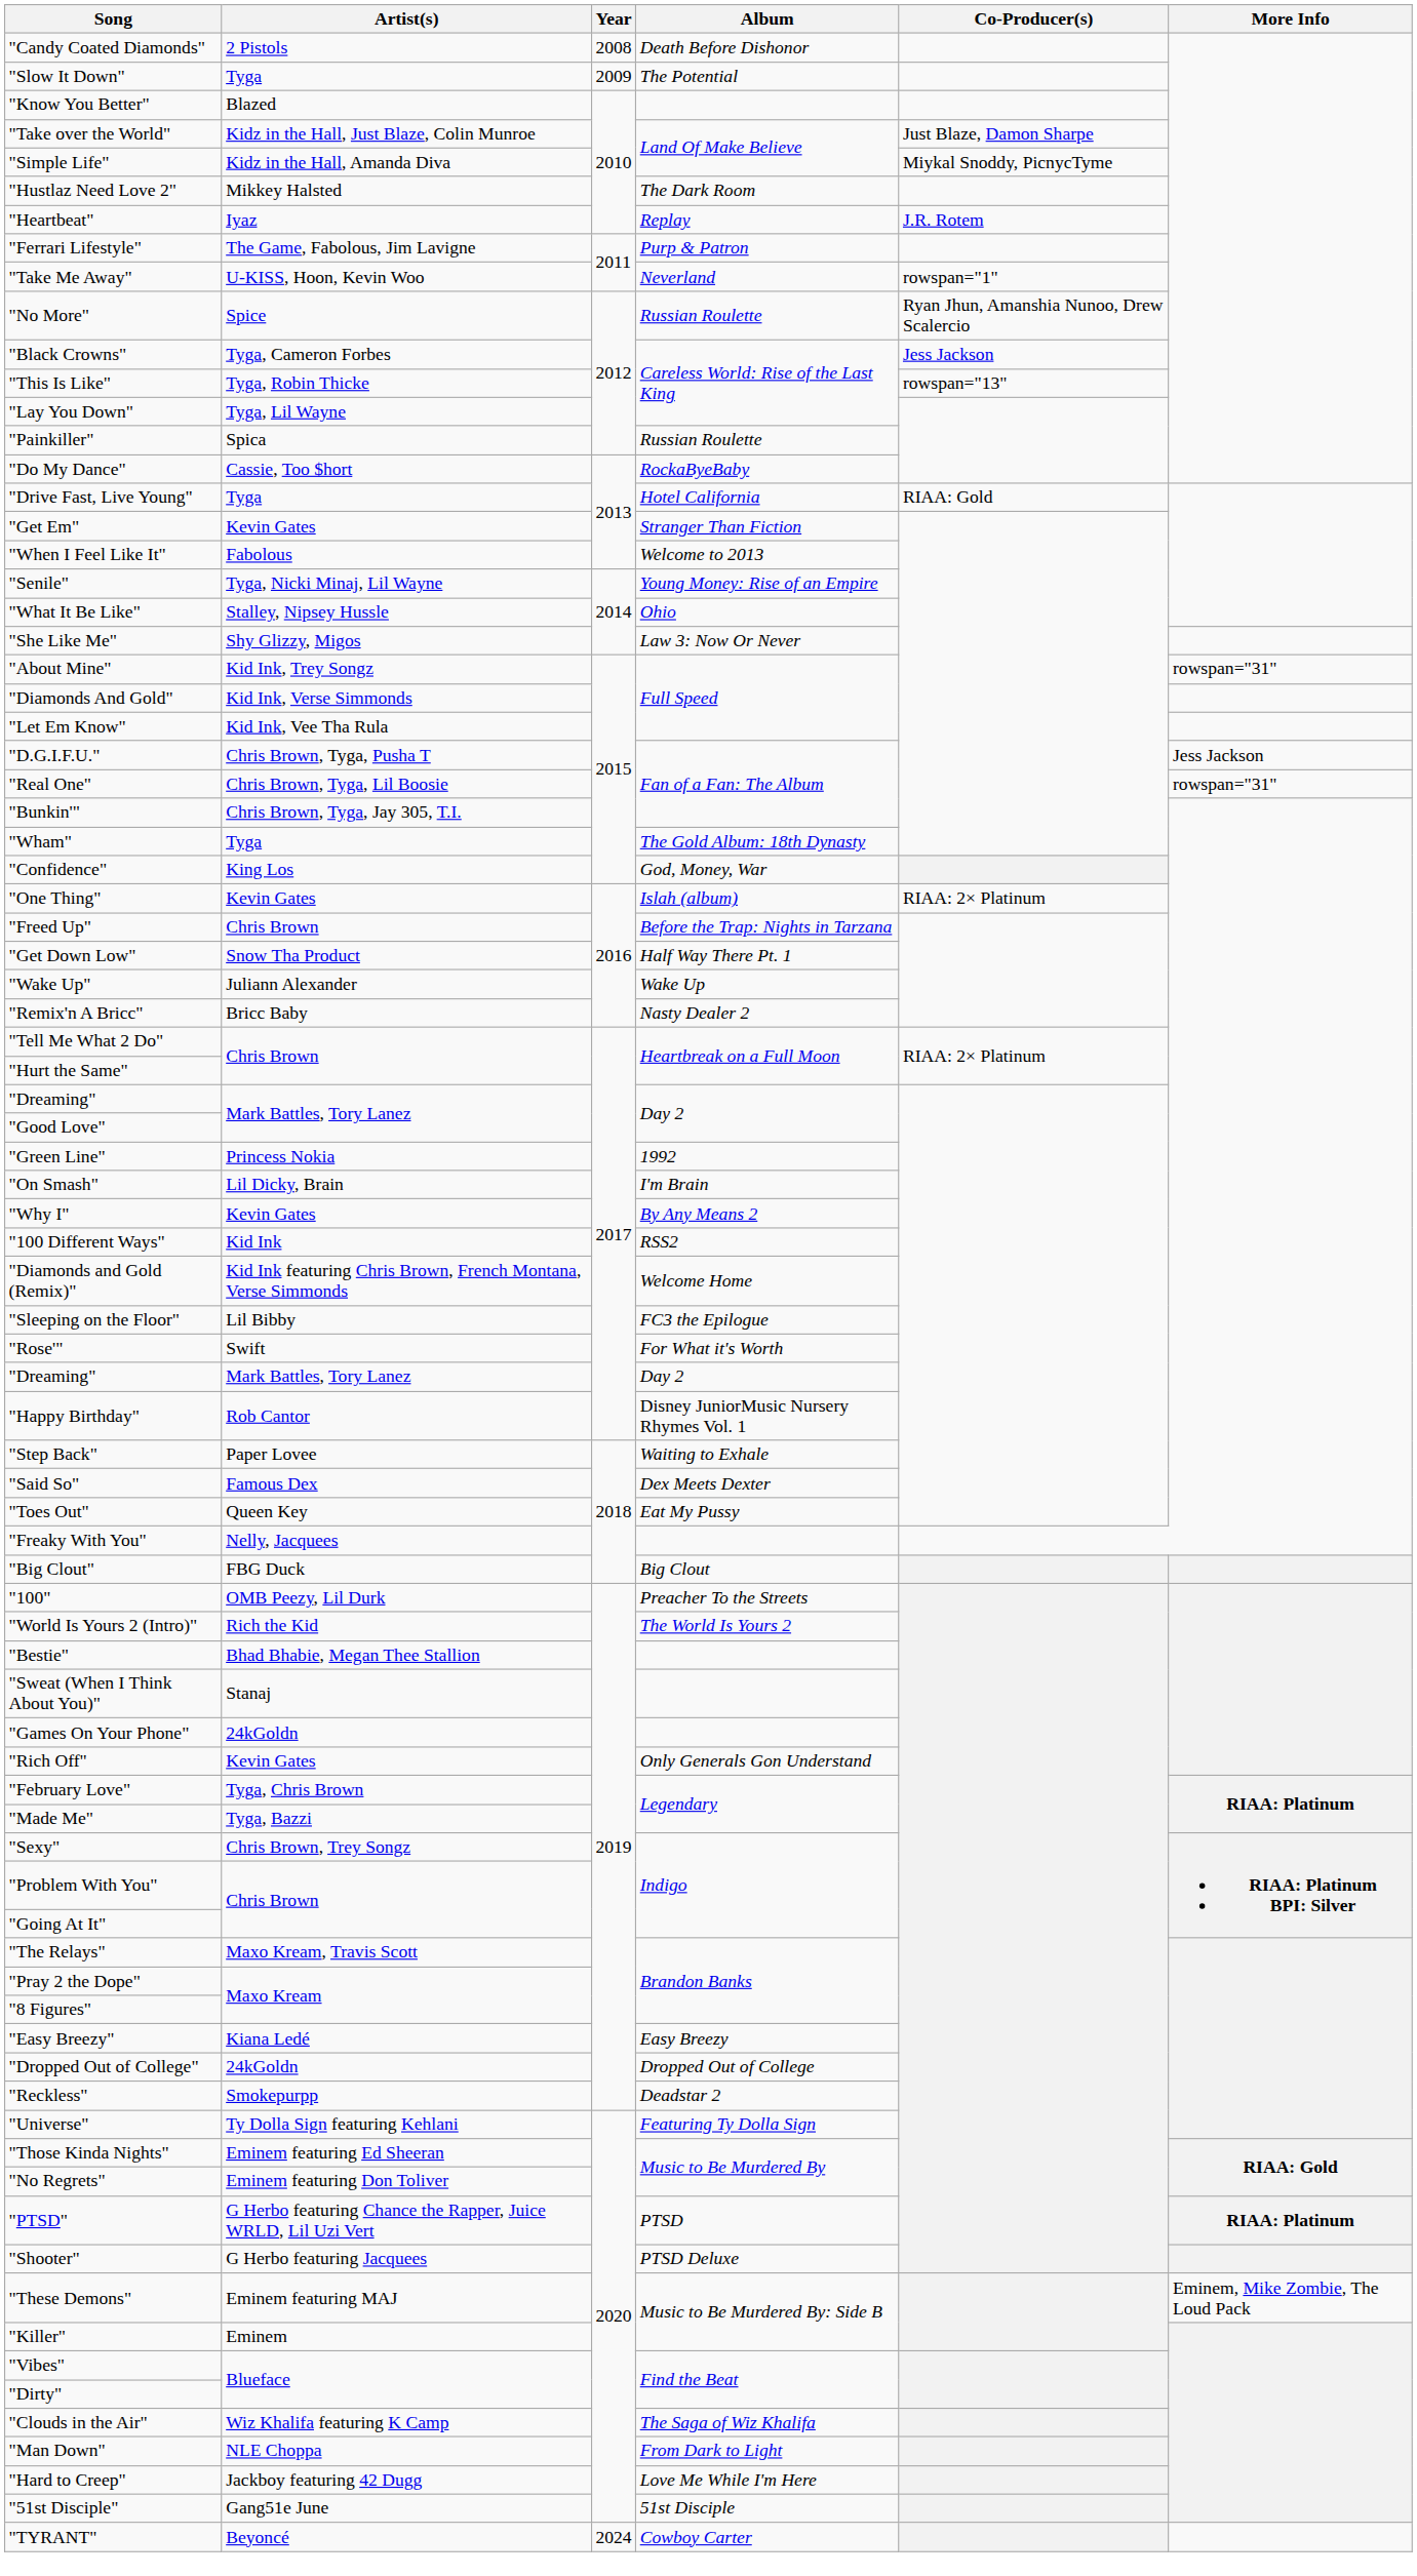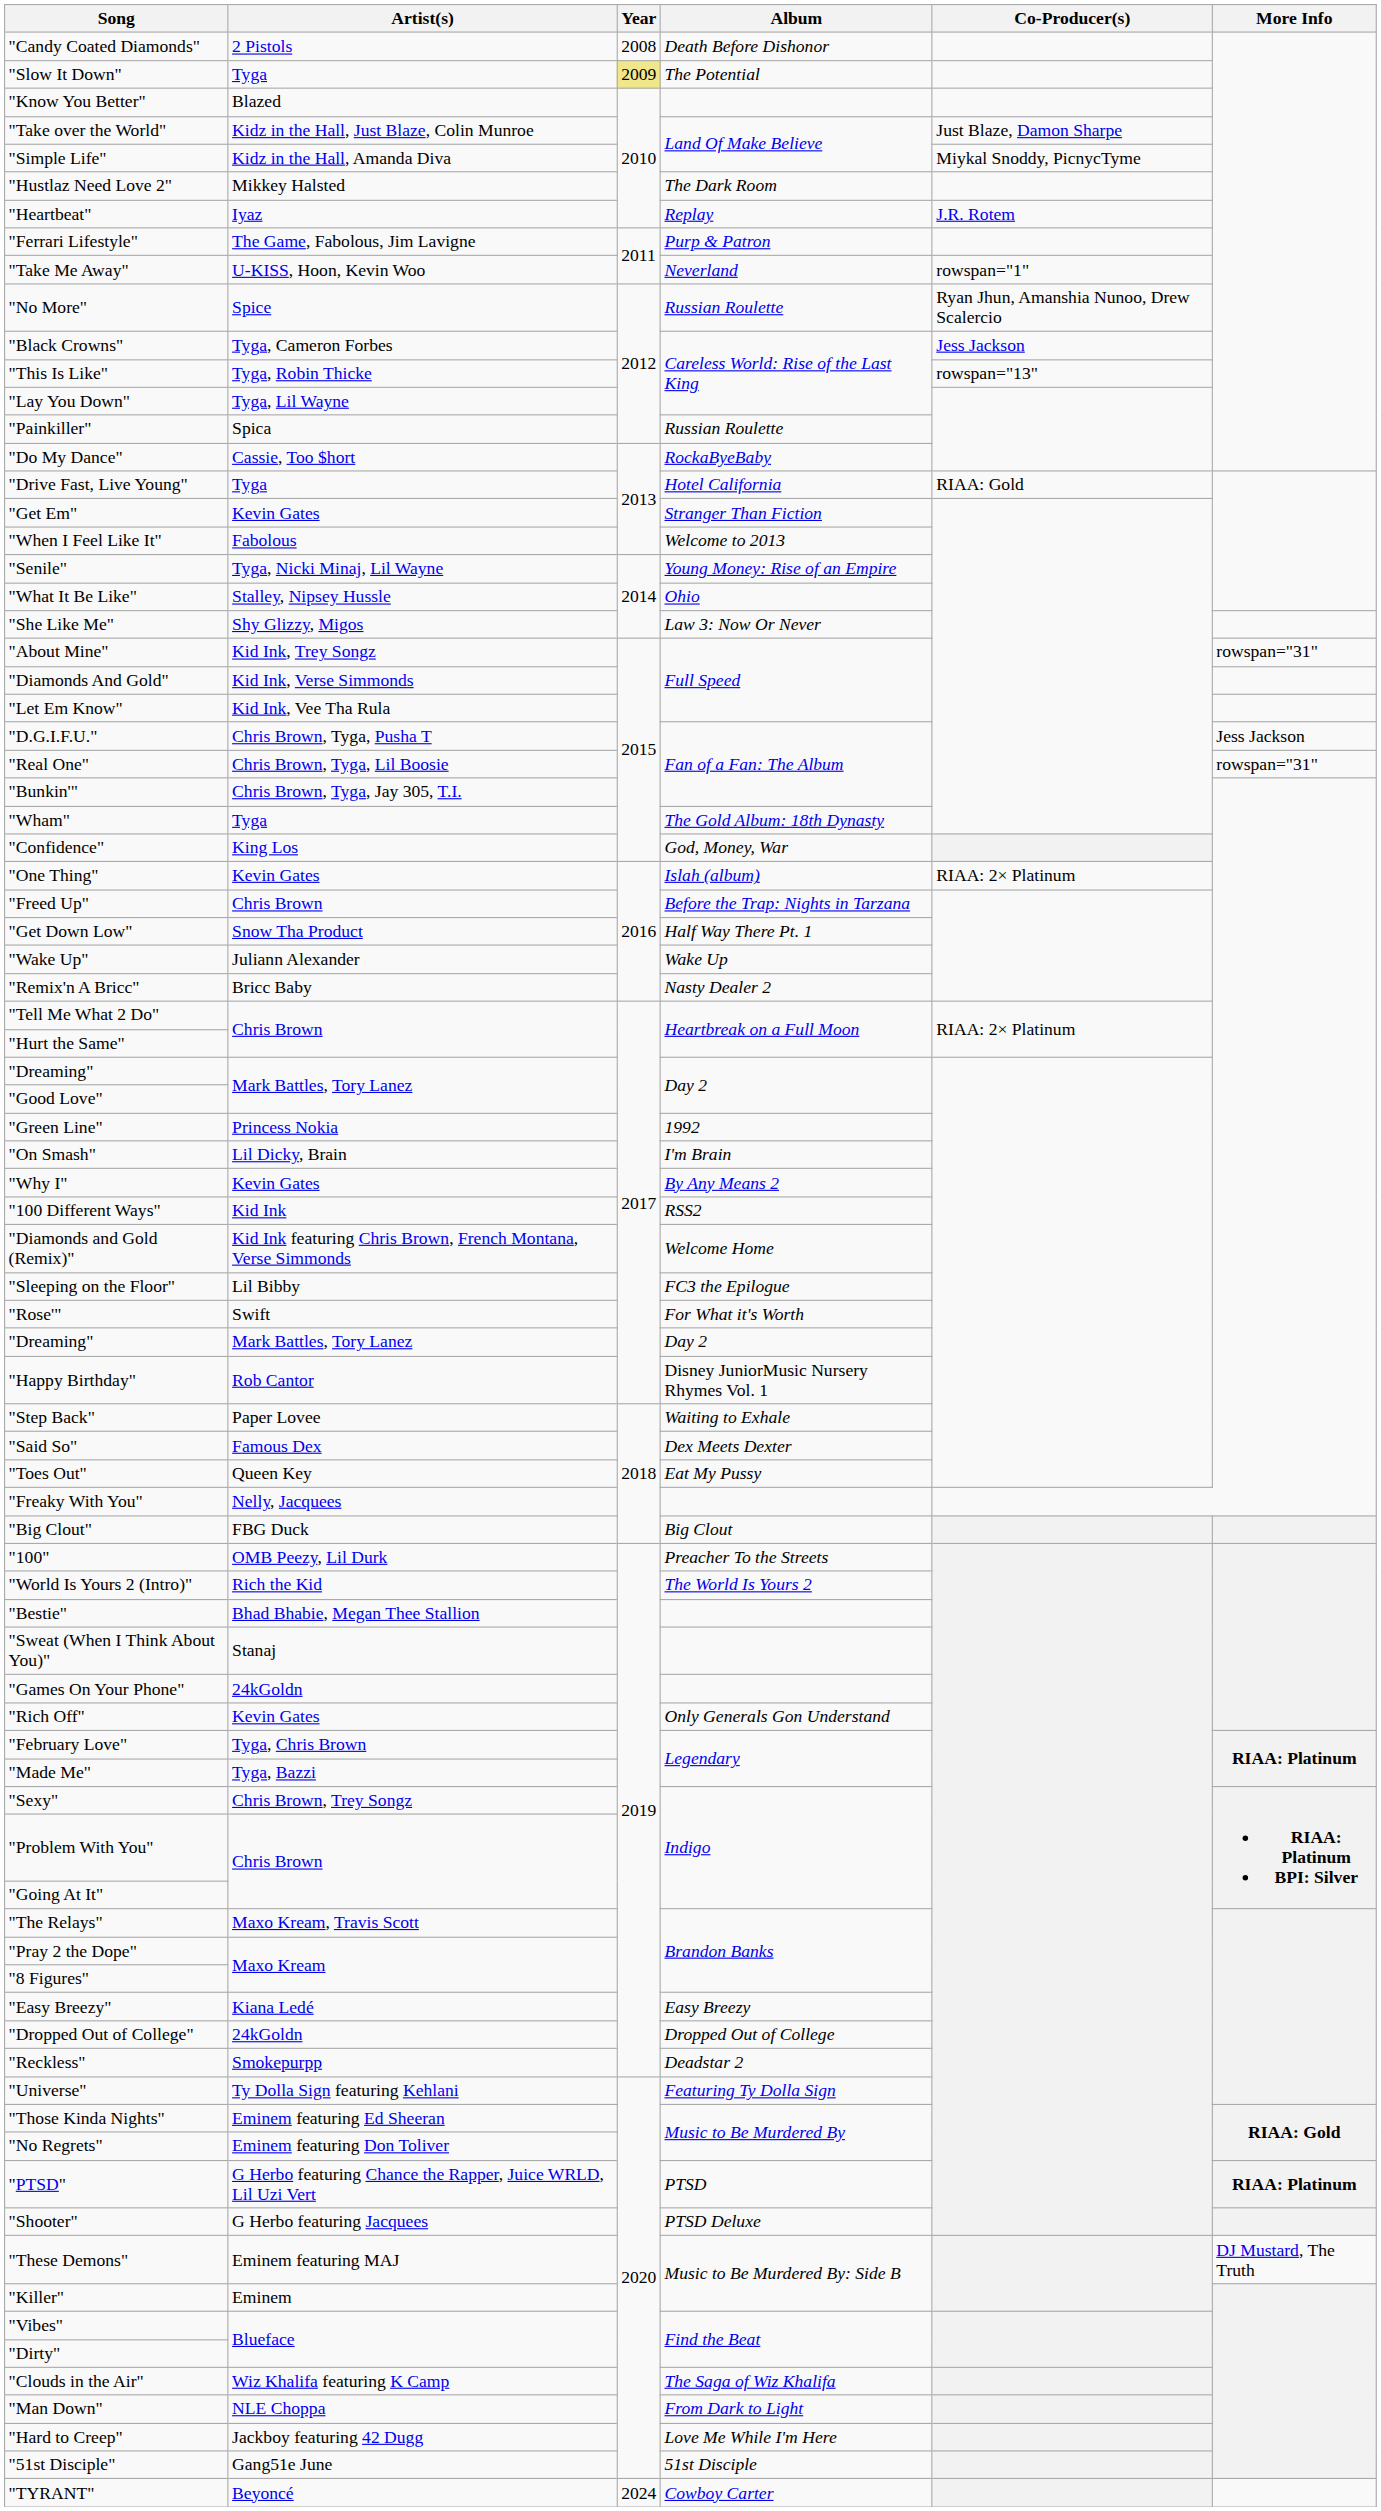"Slow It Down" | Year: no background -> khaki background
"These Demons" | More Info: Eminem, Mike Zombie, The Loud Pack -> DJ Mustard, The Truth
